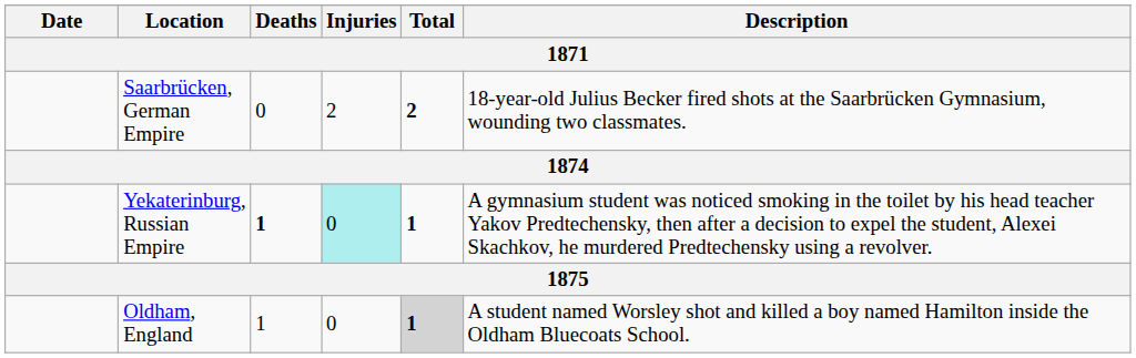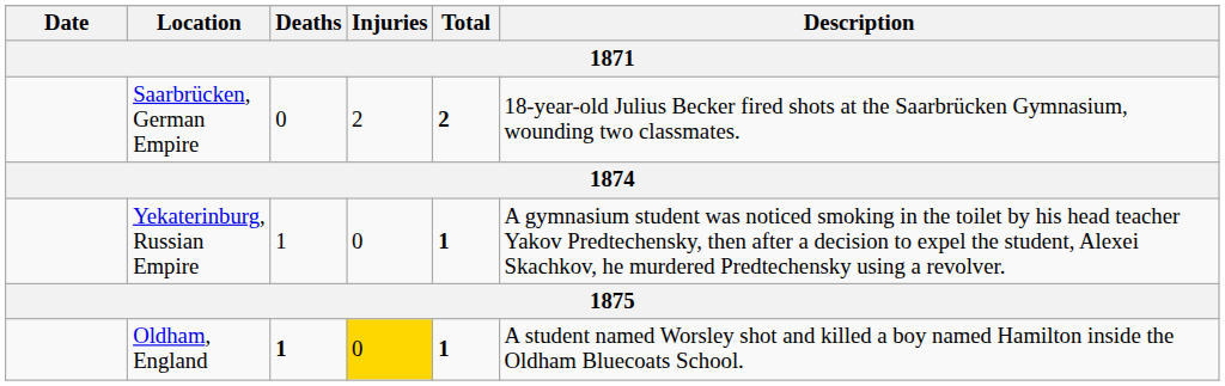Yekaterinburg, Russian Empire | Deaths: bold -> normal
Yekaterinburg, Russian Empire | Injuries: paleturquoise background -> no background
Oldham, England | Deaths: normal -> bold
Oldham, England | Injuries: no background -> gold background
Oldham, England | Total: lightgrey background -> no background
